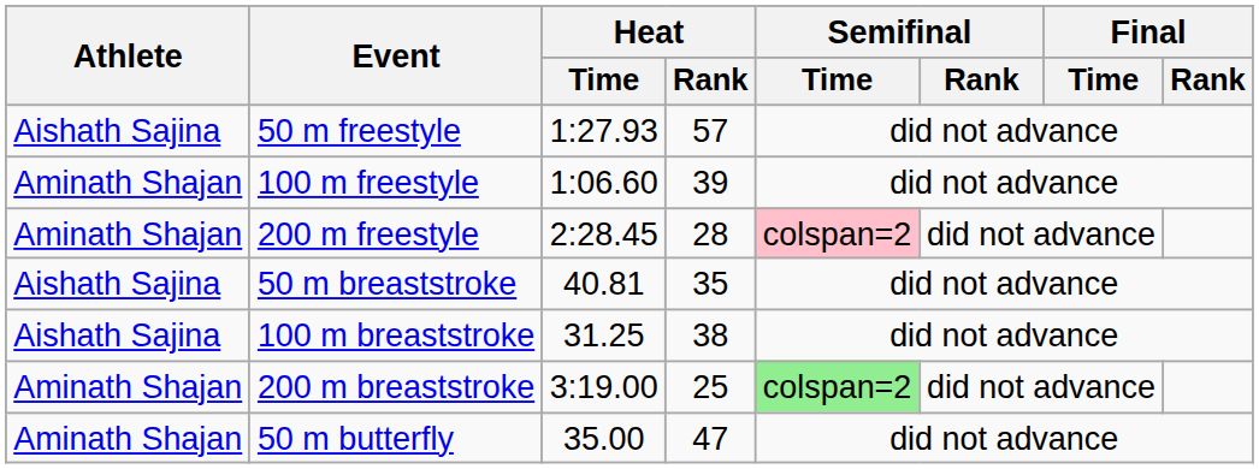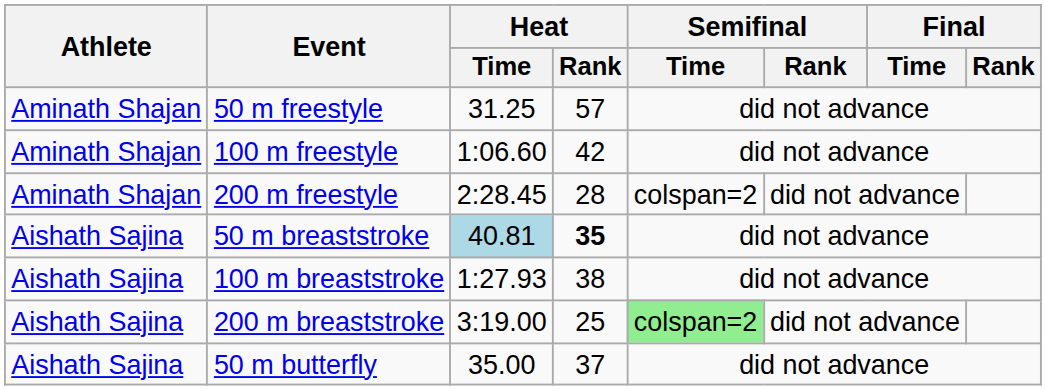50 m freestyle | Athlete: Aishath Sajina -> Aminath Shajan
50 m freestyle | Heat / Time: 1:27.93 -> 31.25
100 m freestyle | Heat / Rank: 39 -> 42
200 m freestyle | Semifinal / Time: pink background -> no background
50 m breaststroke | Heat / Time: no background -> lightblue background
50 m breaststroke | Heat / Rank: normal -> bold
100 m breaststroke | Heat / Time: 31.25 -> 1:27.93
200 m breaststroke | Athlete: Aminath Shajan -> Aishath Sajina
50 m butterfly | Athlete: Aminath Shajan -> Aishath Sajina
50 m butterfly | Heat / Rank: 47 -> 37
